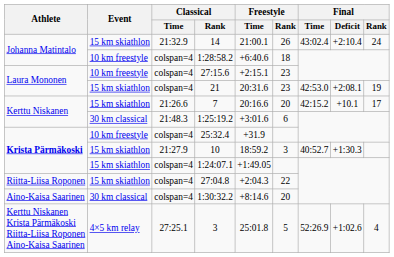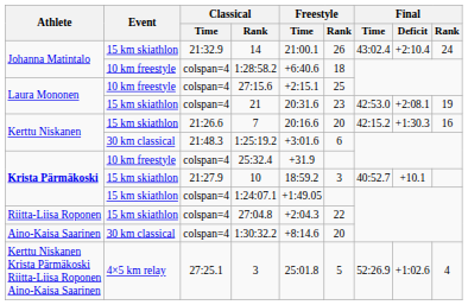27:15.6 | Freestyle / Rank: 23 -> 25
7 | Final / Deficit: +10.1 -> +1:30.3
7 | Final / Rank: 17 -> 16
10 | Final / Deficit: +1:30.3 -> +10.1
